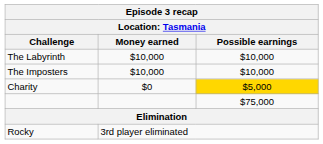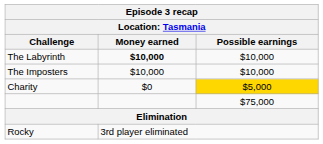The Labyrinth | Money earned: normal -> bold
